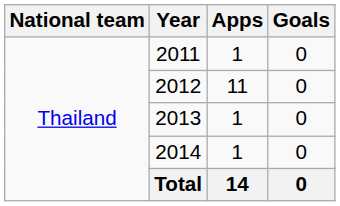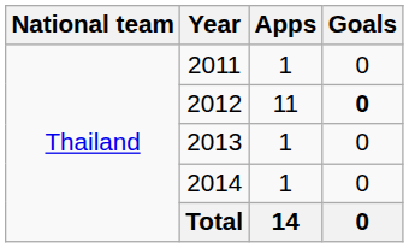2012 | Goals: normal -> bold
